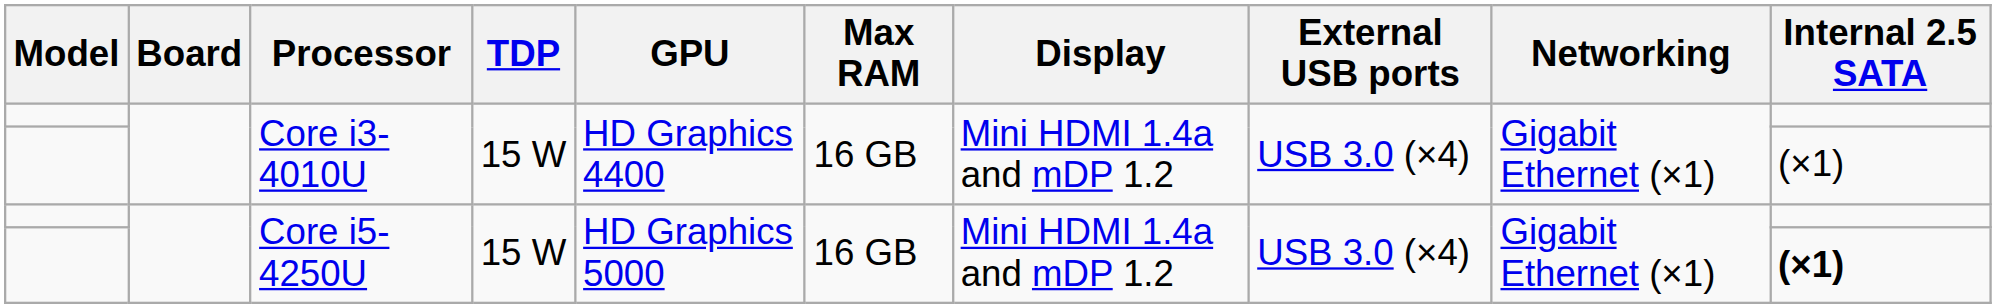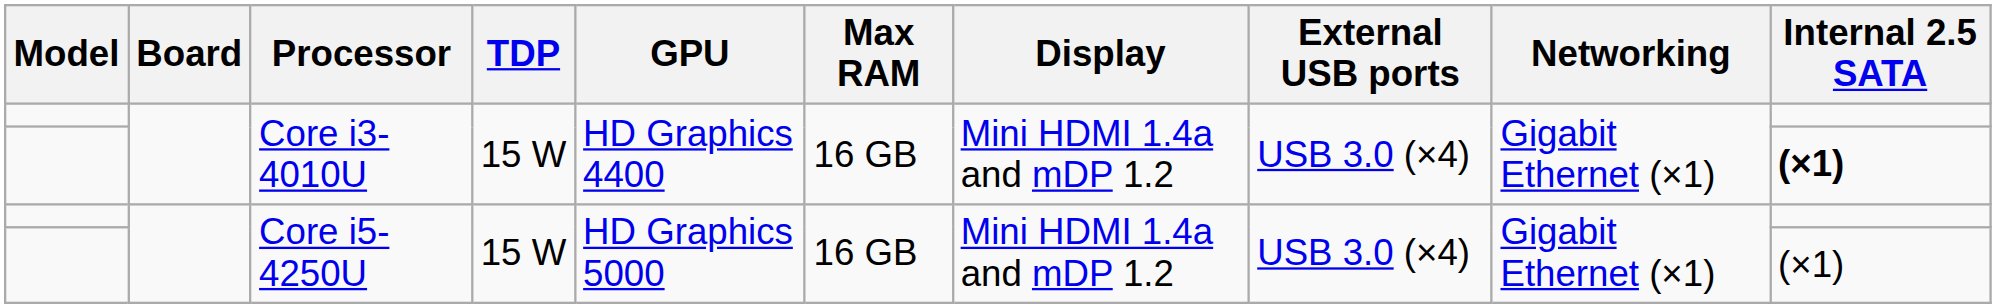row 3 | Internal 2.5 SATA: normal -> bold
row 5 | Internal 2.5 SATA: bold -> normal
